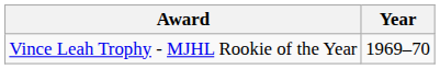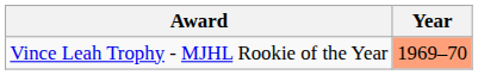Vince Leah Trophy - MJHL Rookie of the Year | Year: no background -> lightsalmon background
